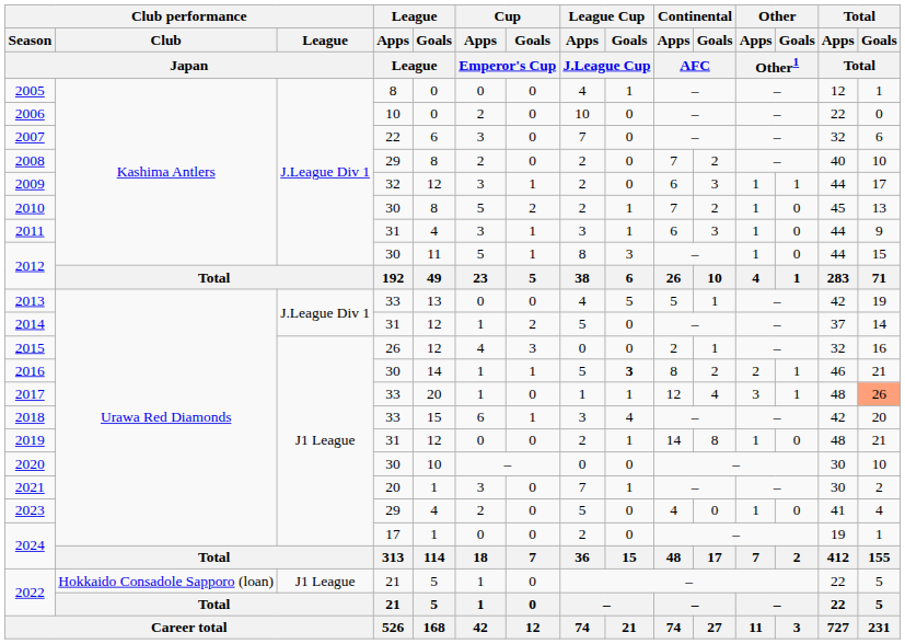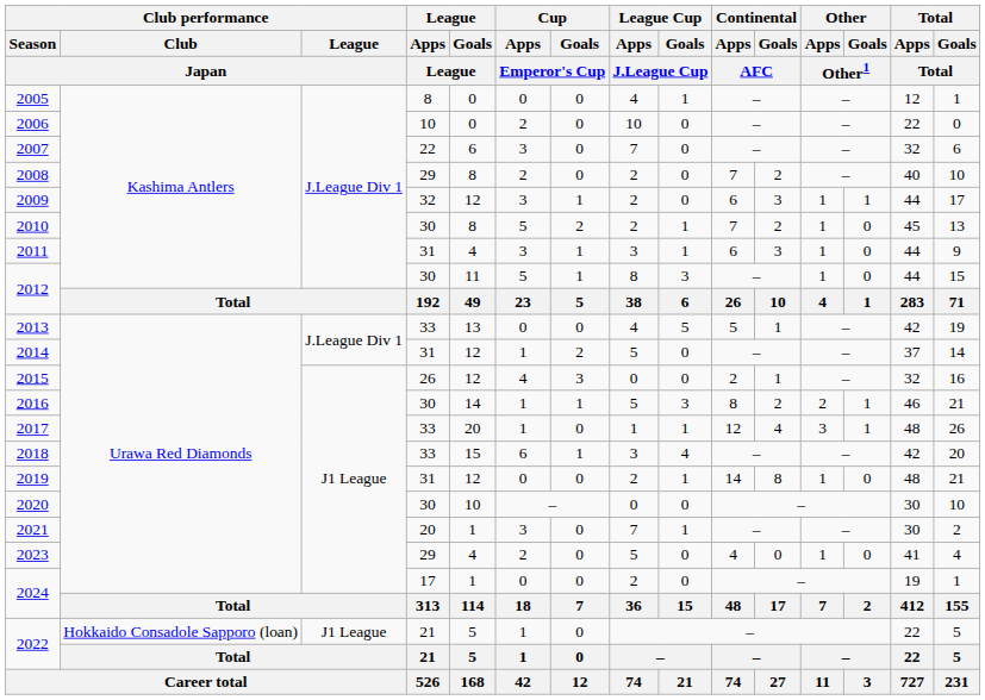2016 | League Cup / Goals / J.League Cup: bold -> normal
2017 | Total / Goals / Total: lightsalmon background -> no background
